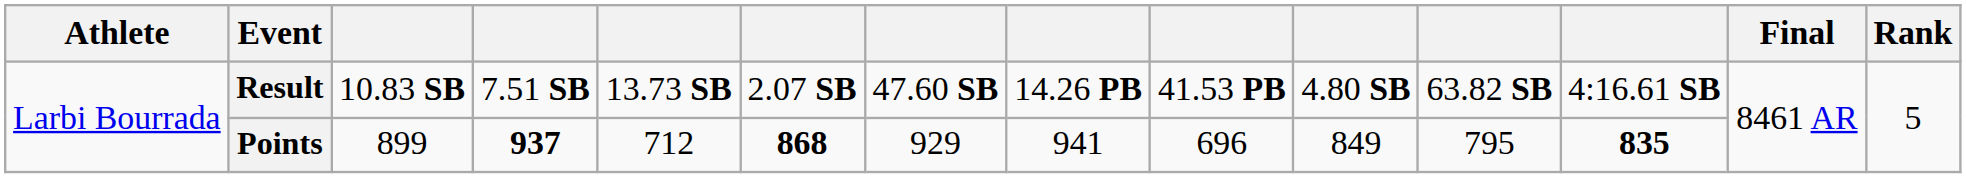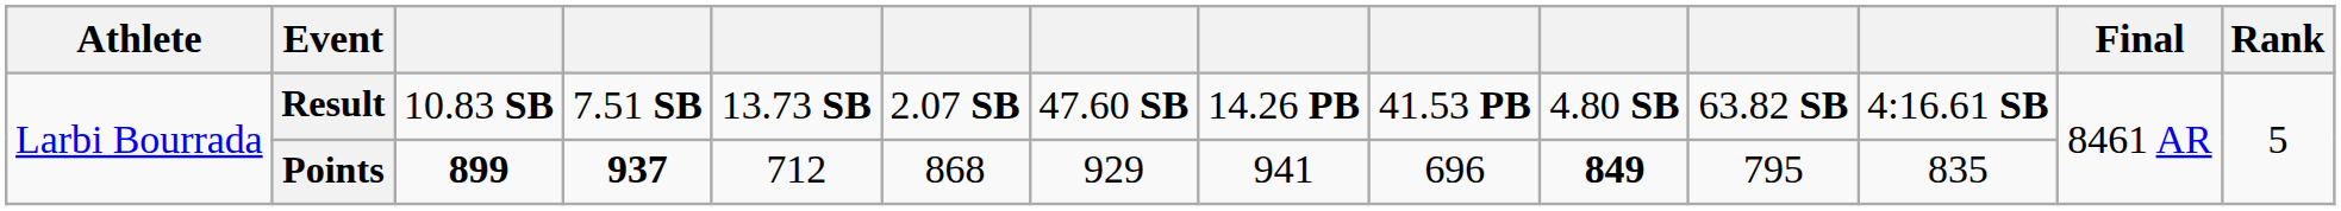Points | column 3: normal -> bold
Points | column 6: bold -> normal
Points | column 10: normal -> bold
Points | column 12: bold -> normal
